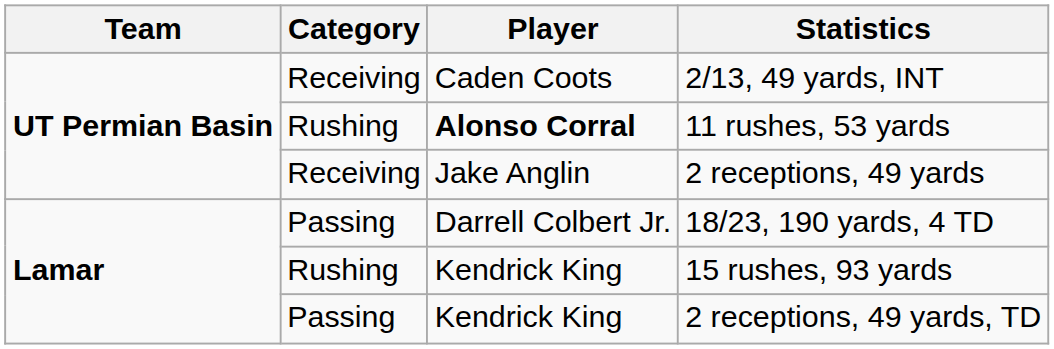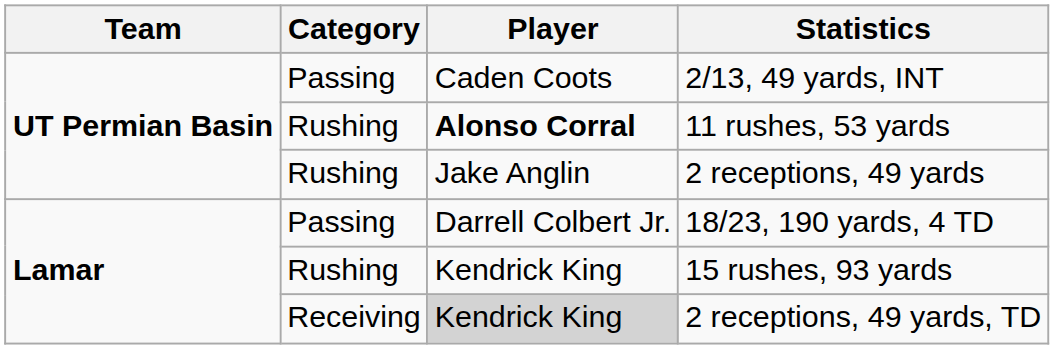2/13, 49 yards, INT | Category: Receiving -> Passing
2 receptions, 49 yards | Category: Receiving -> Rushing
2 receptions, 49 yards, TD | Category: Passing -> Receiving
2 receptions, 49 yards, TD | Player: no background -> lightgrey background
